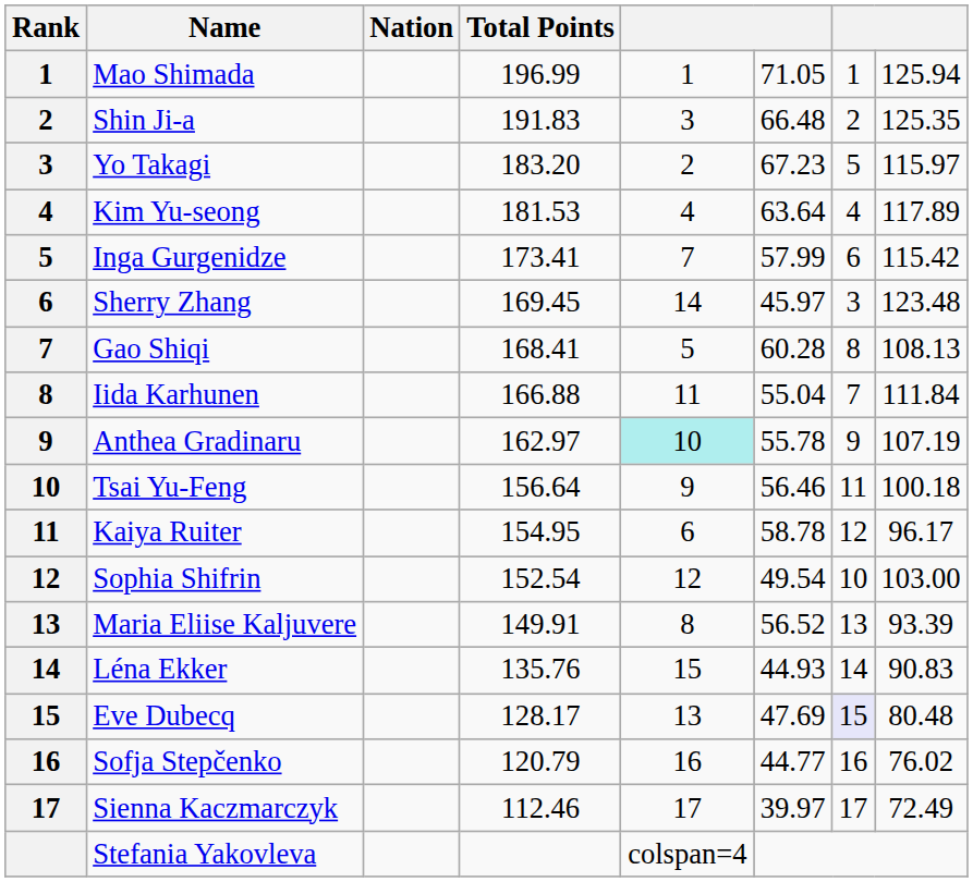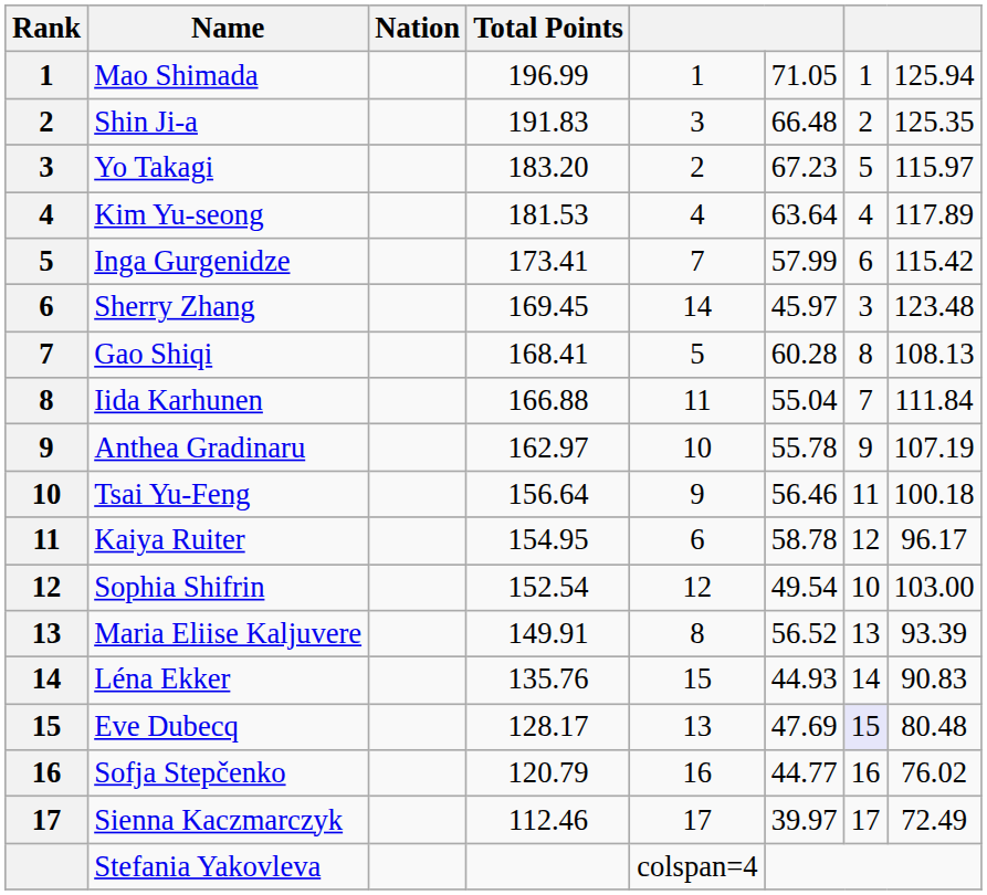Anthea Gradinaru | column 5: paleturquoise background -> no background
